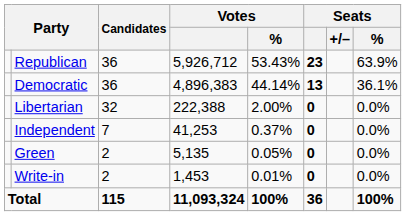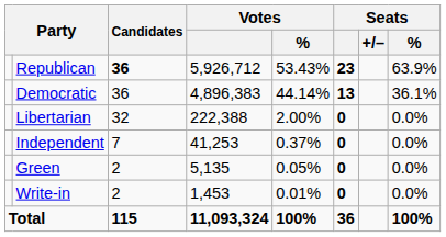Republican | Candidates: normal -> bold
